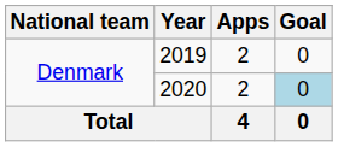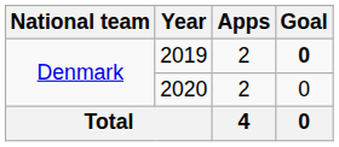2019 | Goal: normal -> bold
2020 | Goal: lightblue background -> no background
